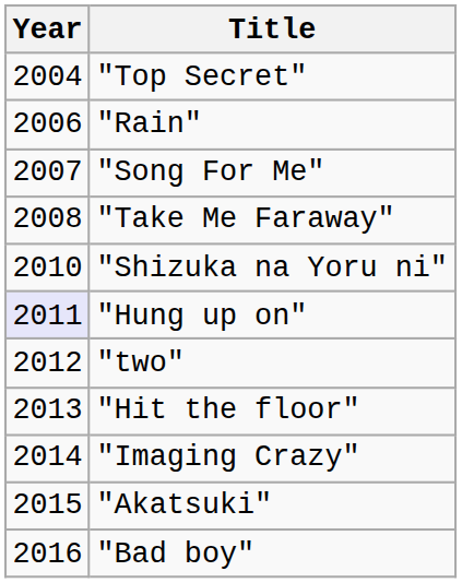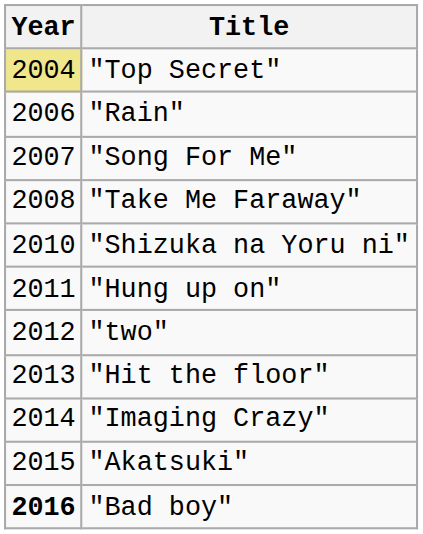"Top Secret" | Year: no background -> khaki background
"Hung up on" | Year: lavender background -> no background
"Bad boy" | Year: normal -> bold
